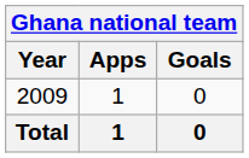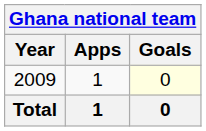2009 | Goals: no background -> lightyellow background
